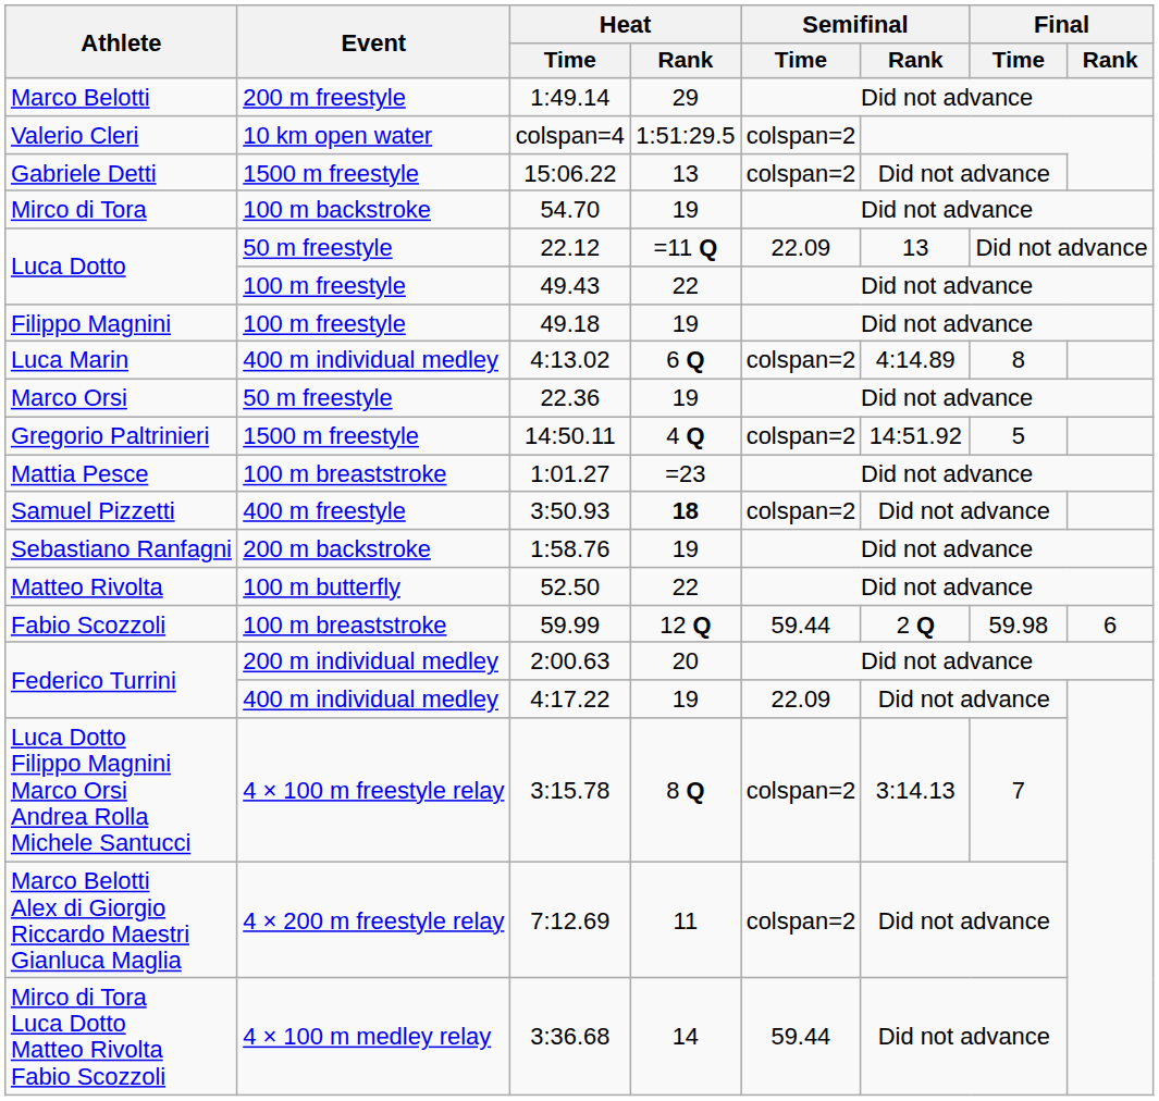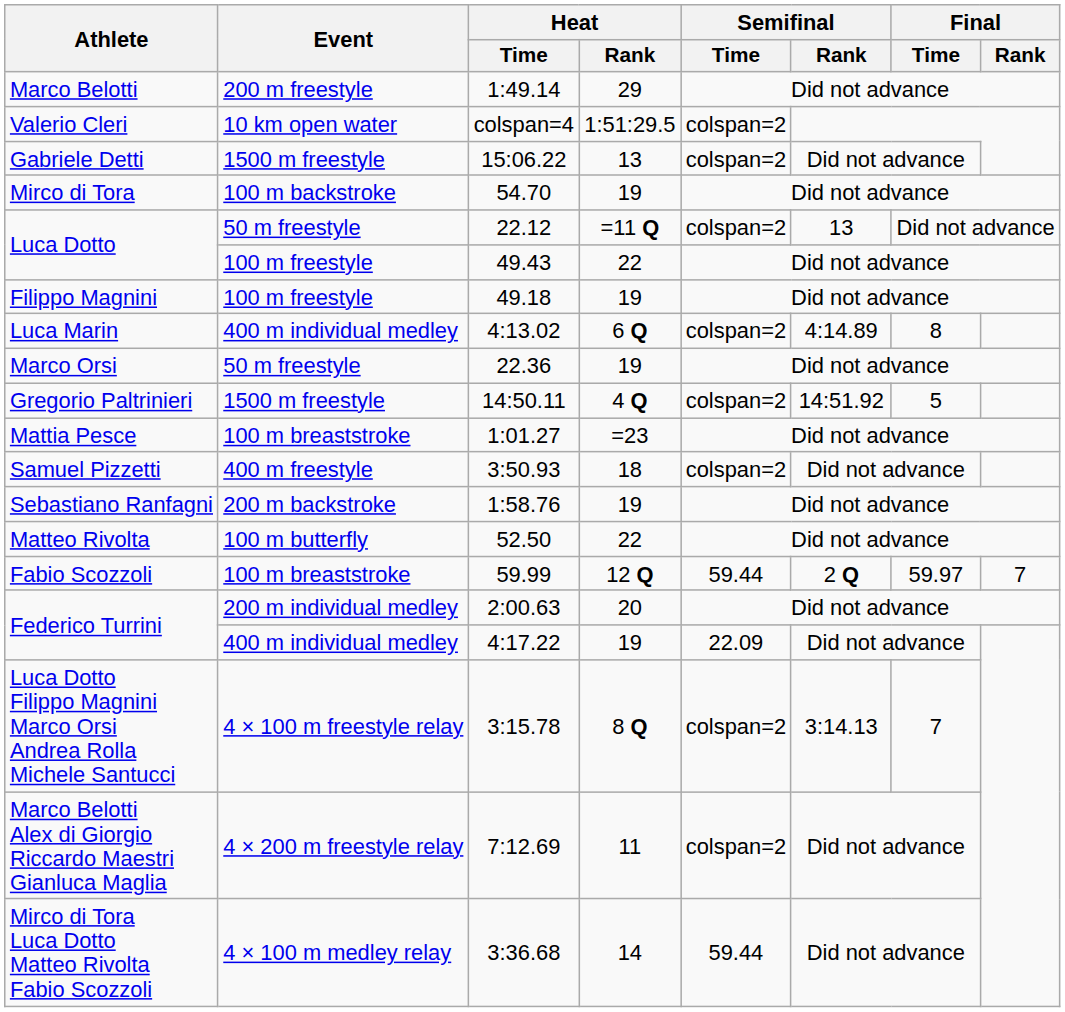Luca Dotto / 22.12 | Semifinal / Time: 22.09 -> colspan=2
Samuel Pizzetti | Heat / Rank: bold -> normal
Fabio Scozzoli | Final / Time: 59.98 -> 59.97
Fabio Scozzoli | Final / Rank: 6 -> 7
